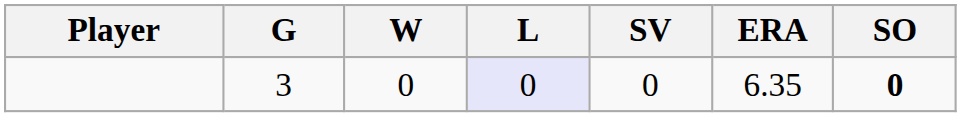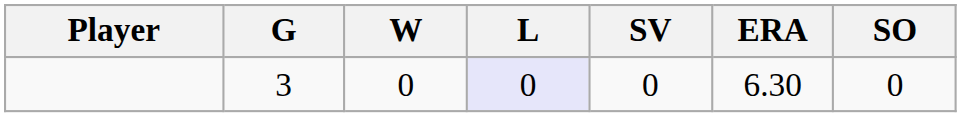row 2 | ERA: 6.35 -> 6.30
row 2 | SO: bold -> normal
